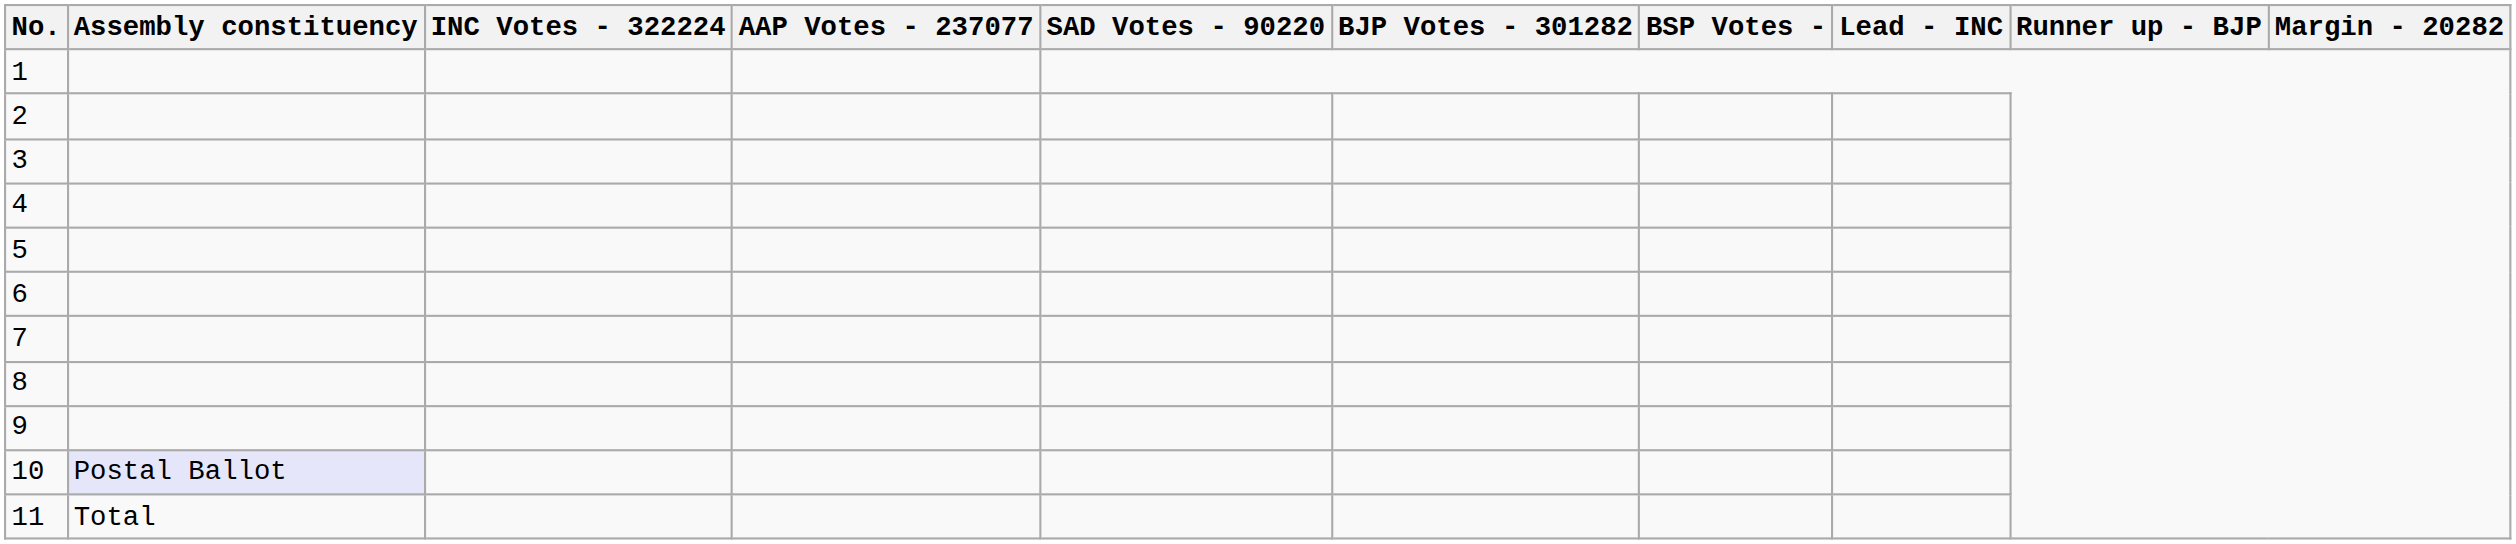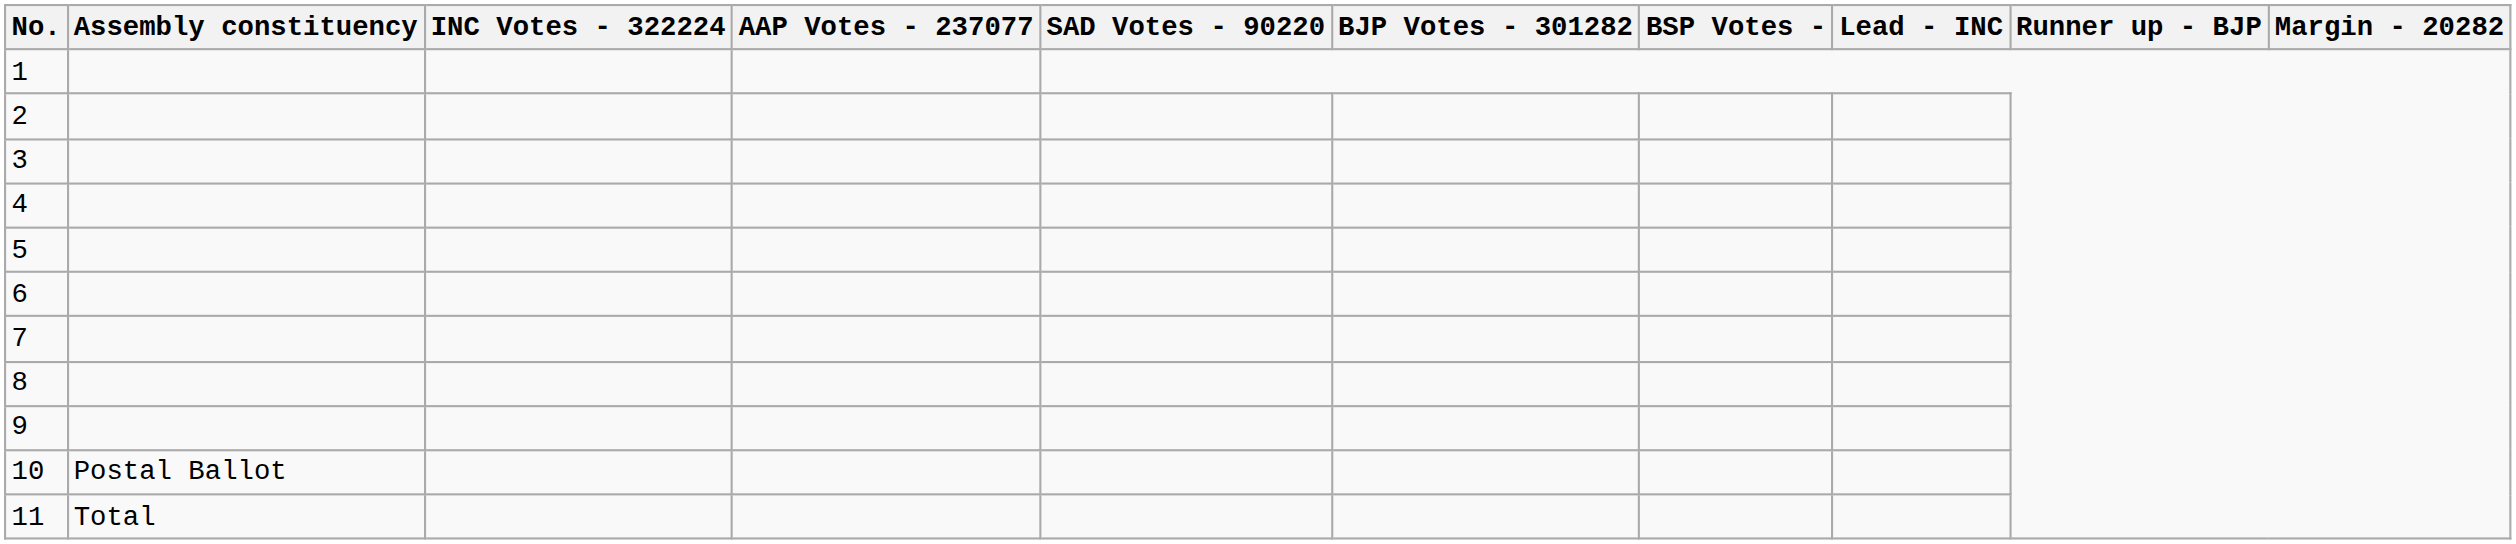10 | Assembly constituency: lavender background -> no background
